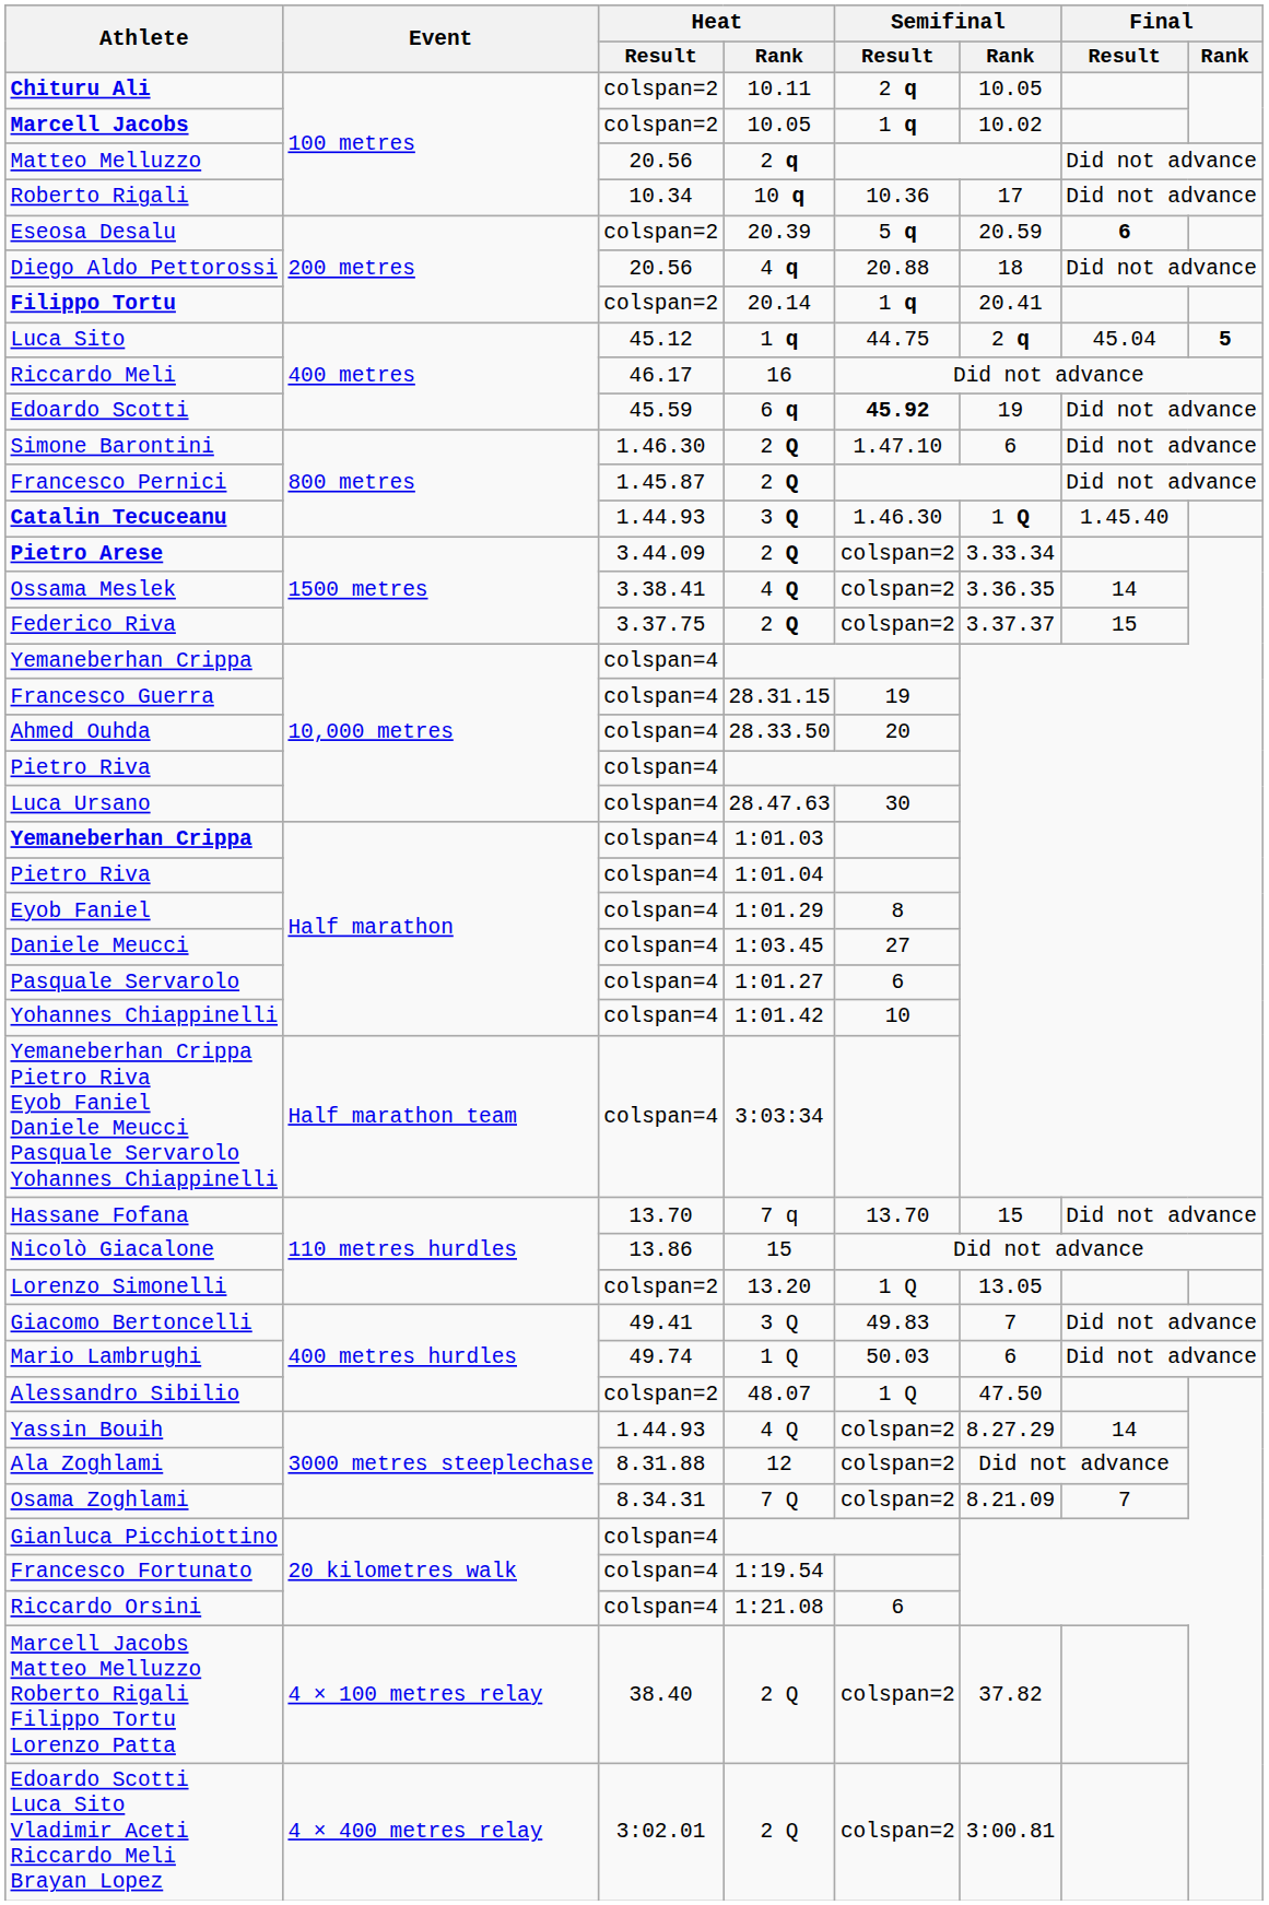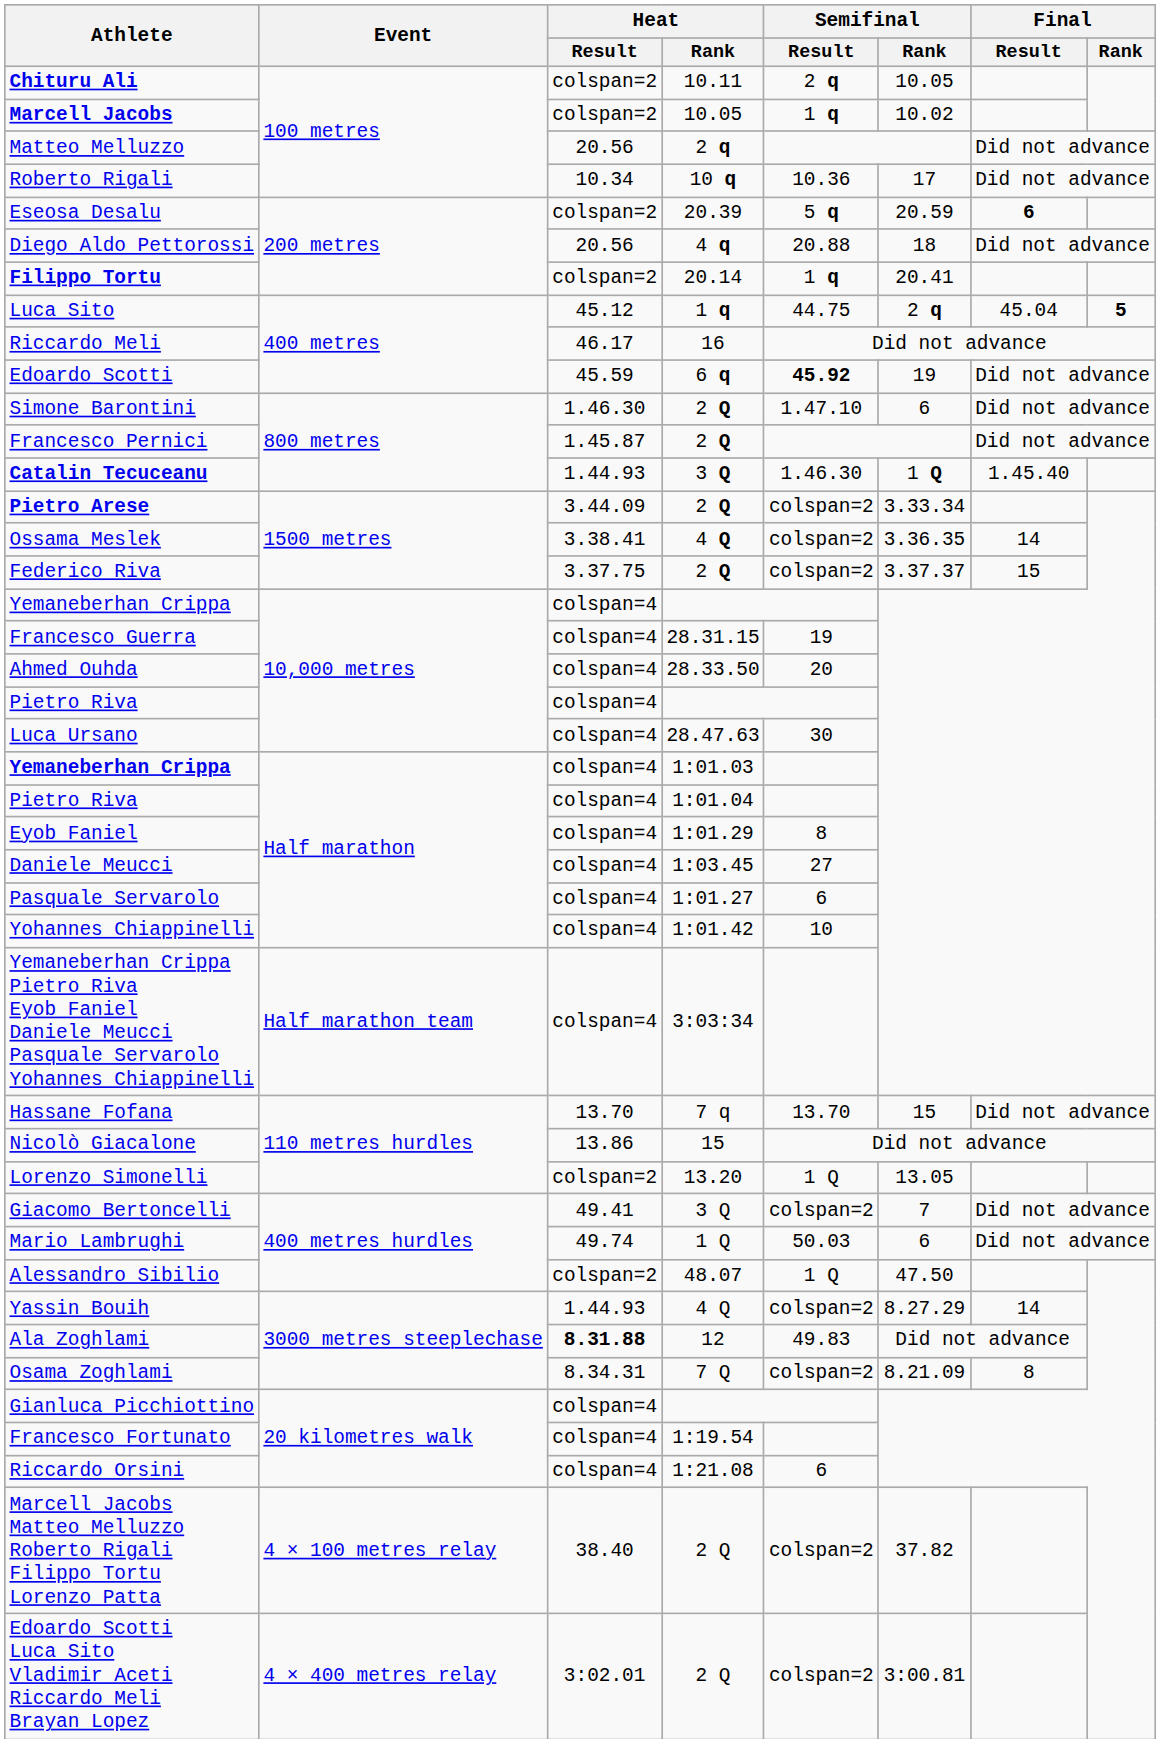Giacomo Bertoncelli | Semifinal / Result: 49.83 -> colspan=2
Ala Zoghlami | Heat / Result: normal -> bold
Ala Zoghlami | Semifinal / Result: colspan=2 -> 49.83
Osama Zoghlami | Final / Result: 7 -> 8
